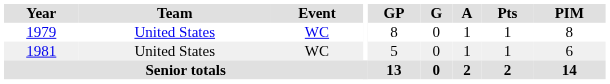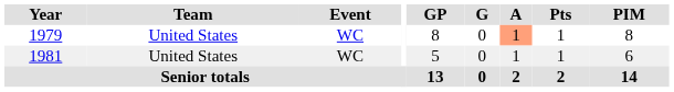1979 | A: no background -> lightsalmon background
